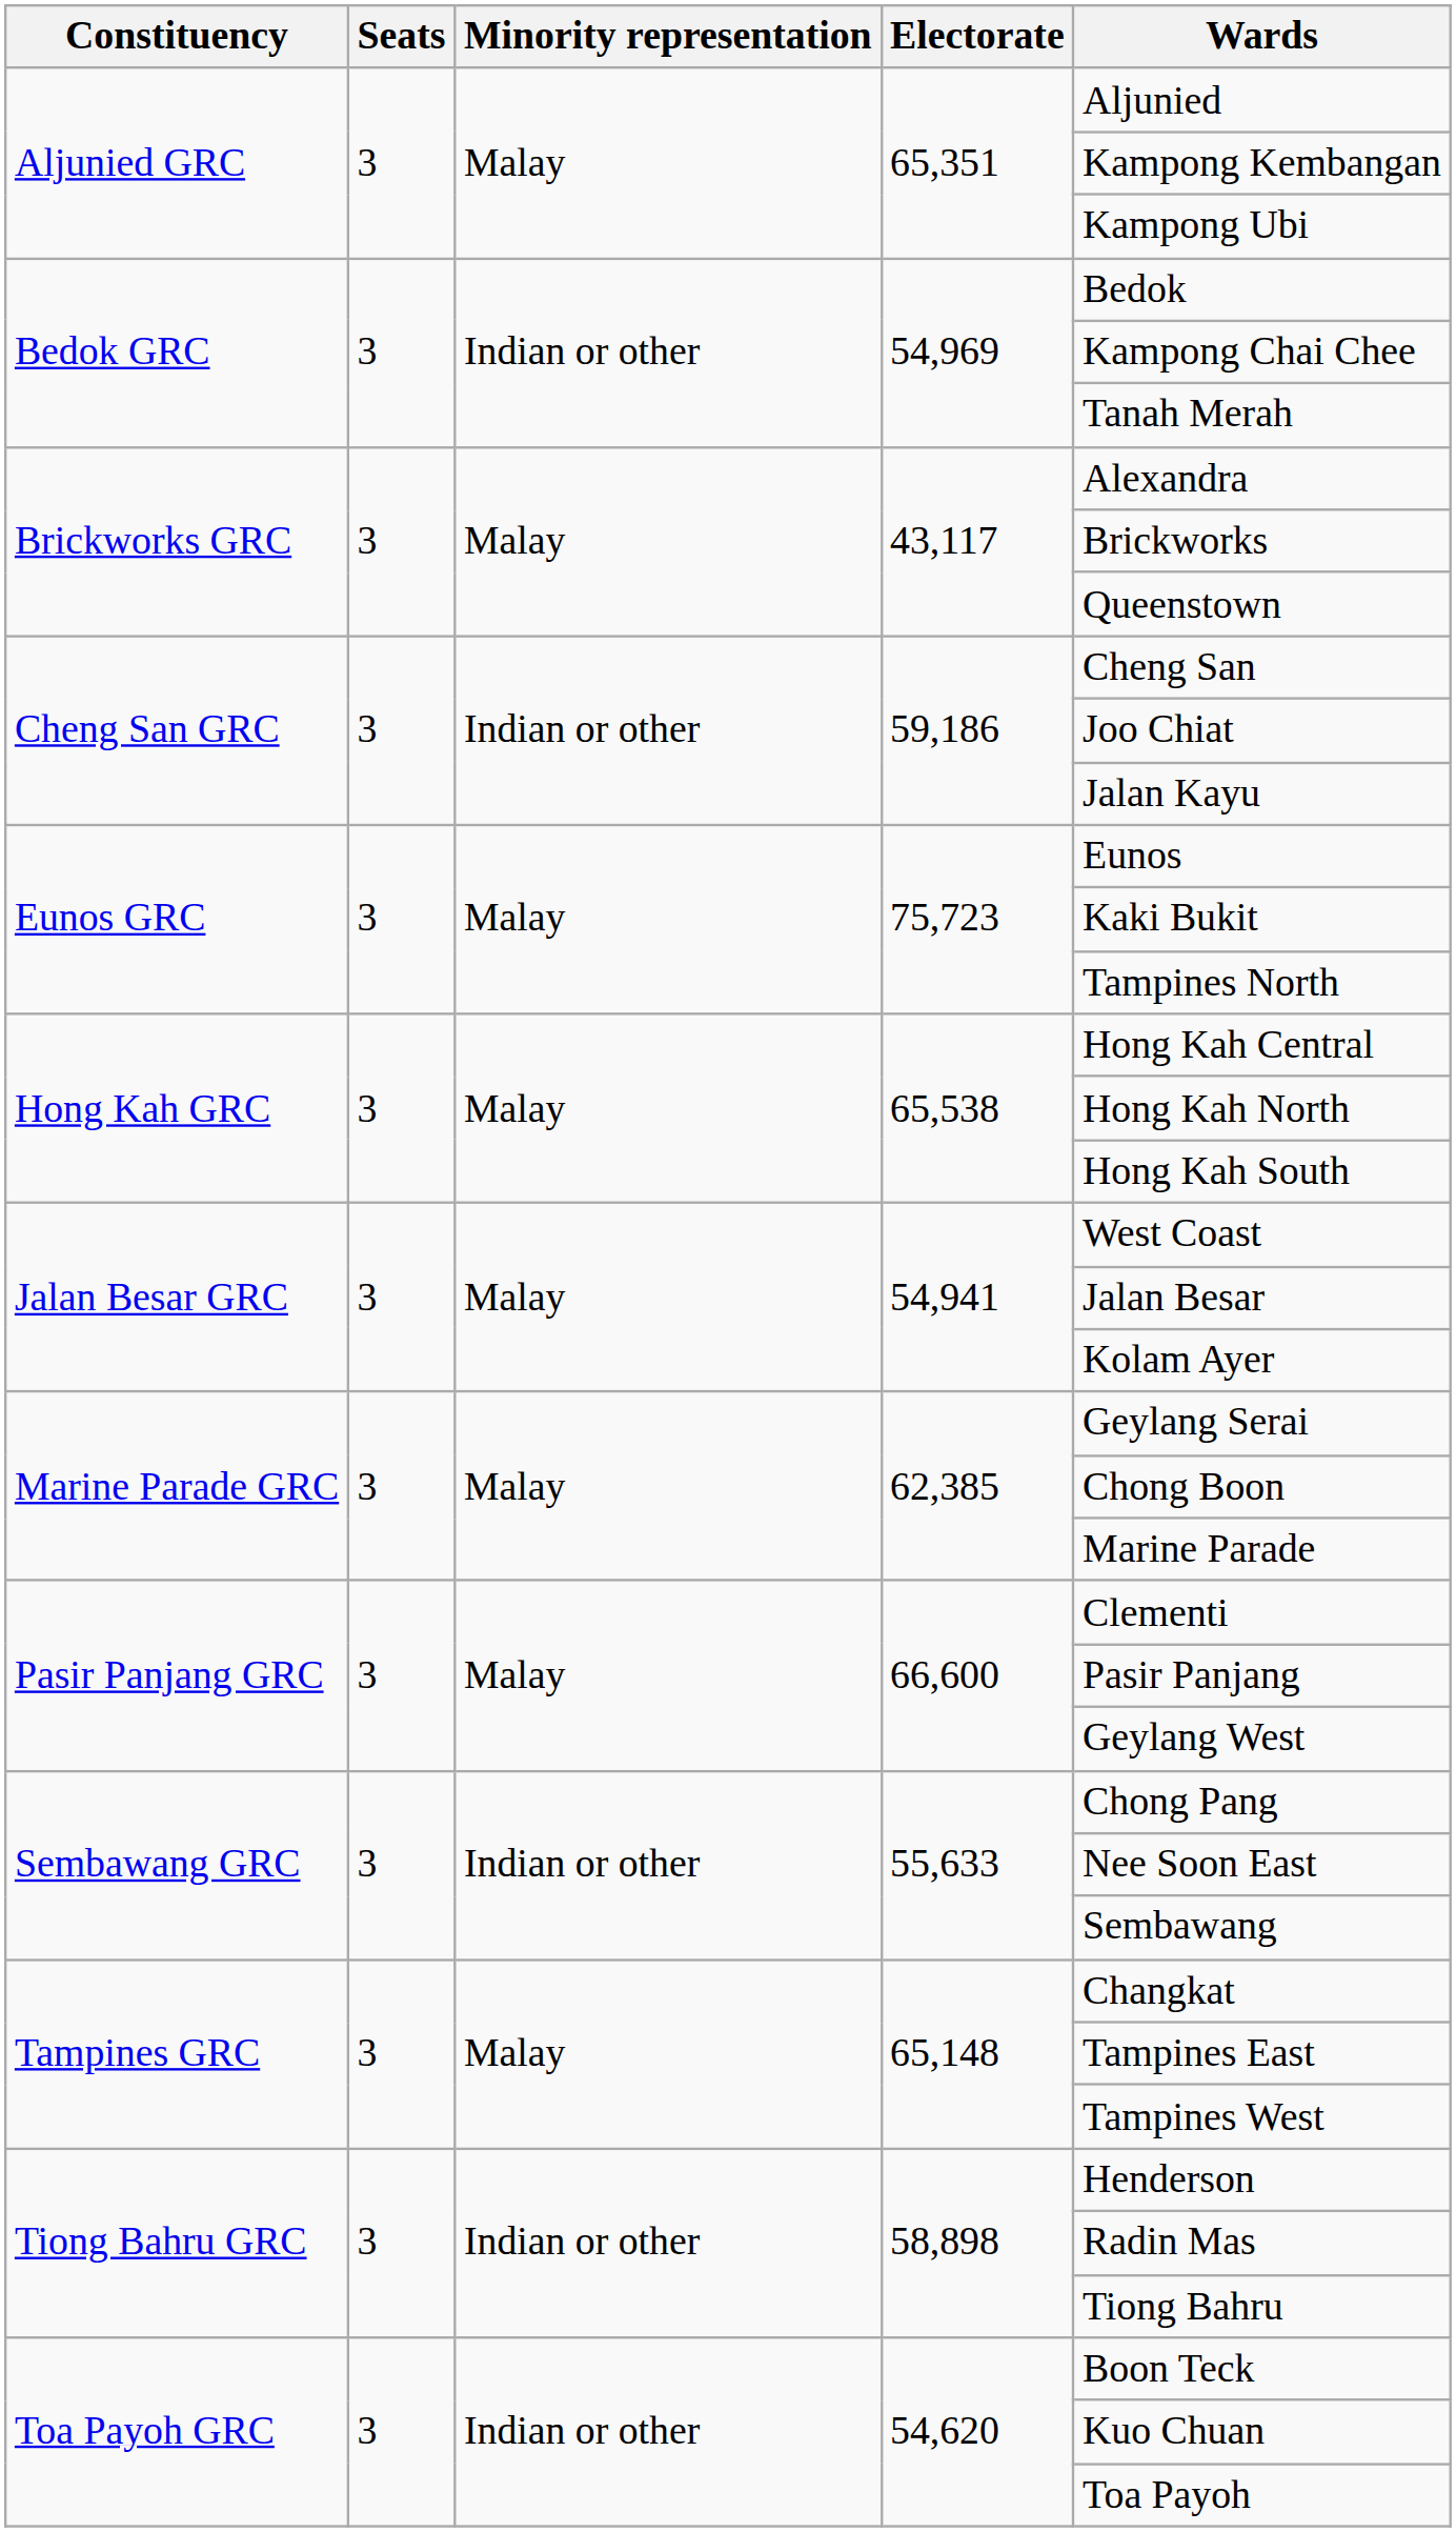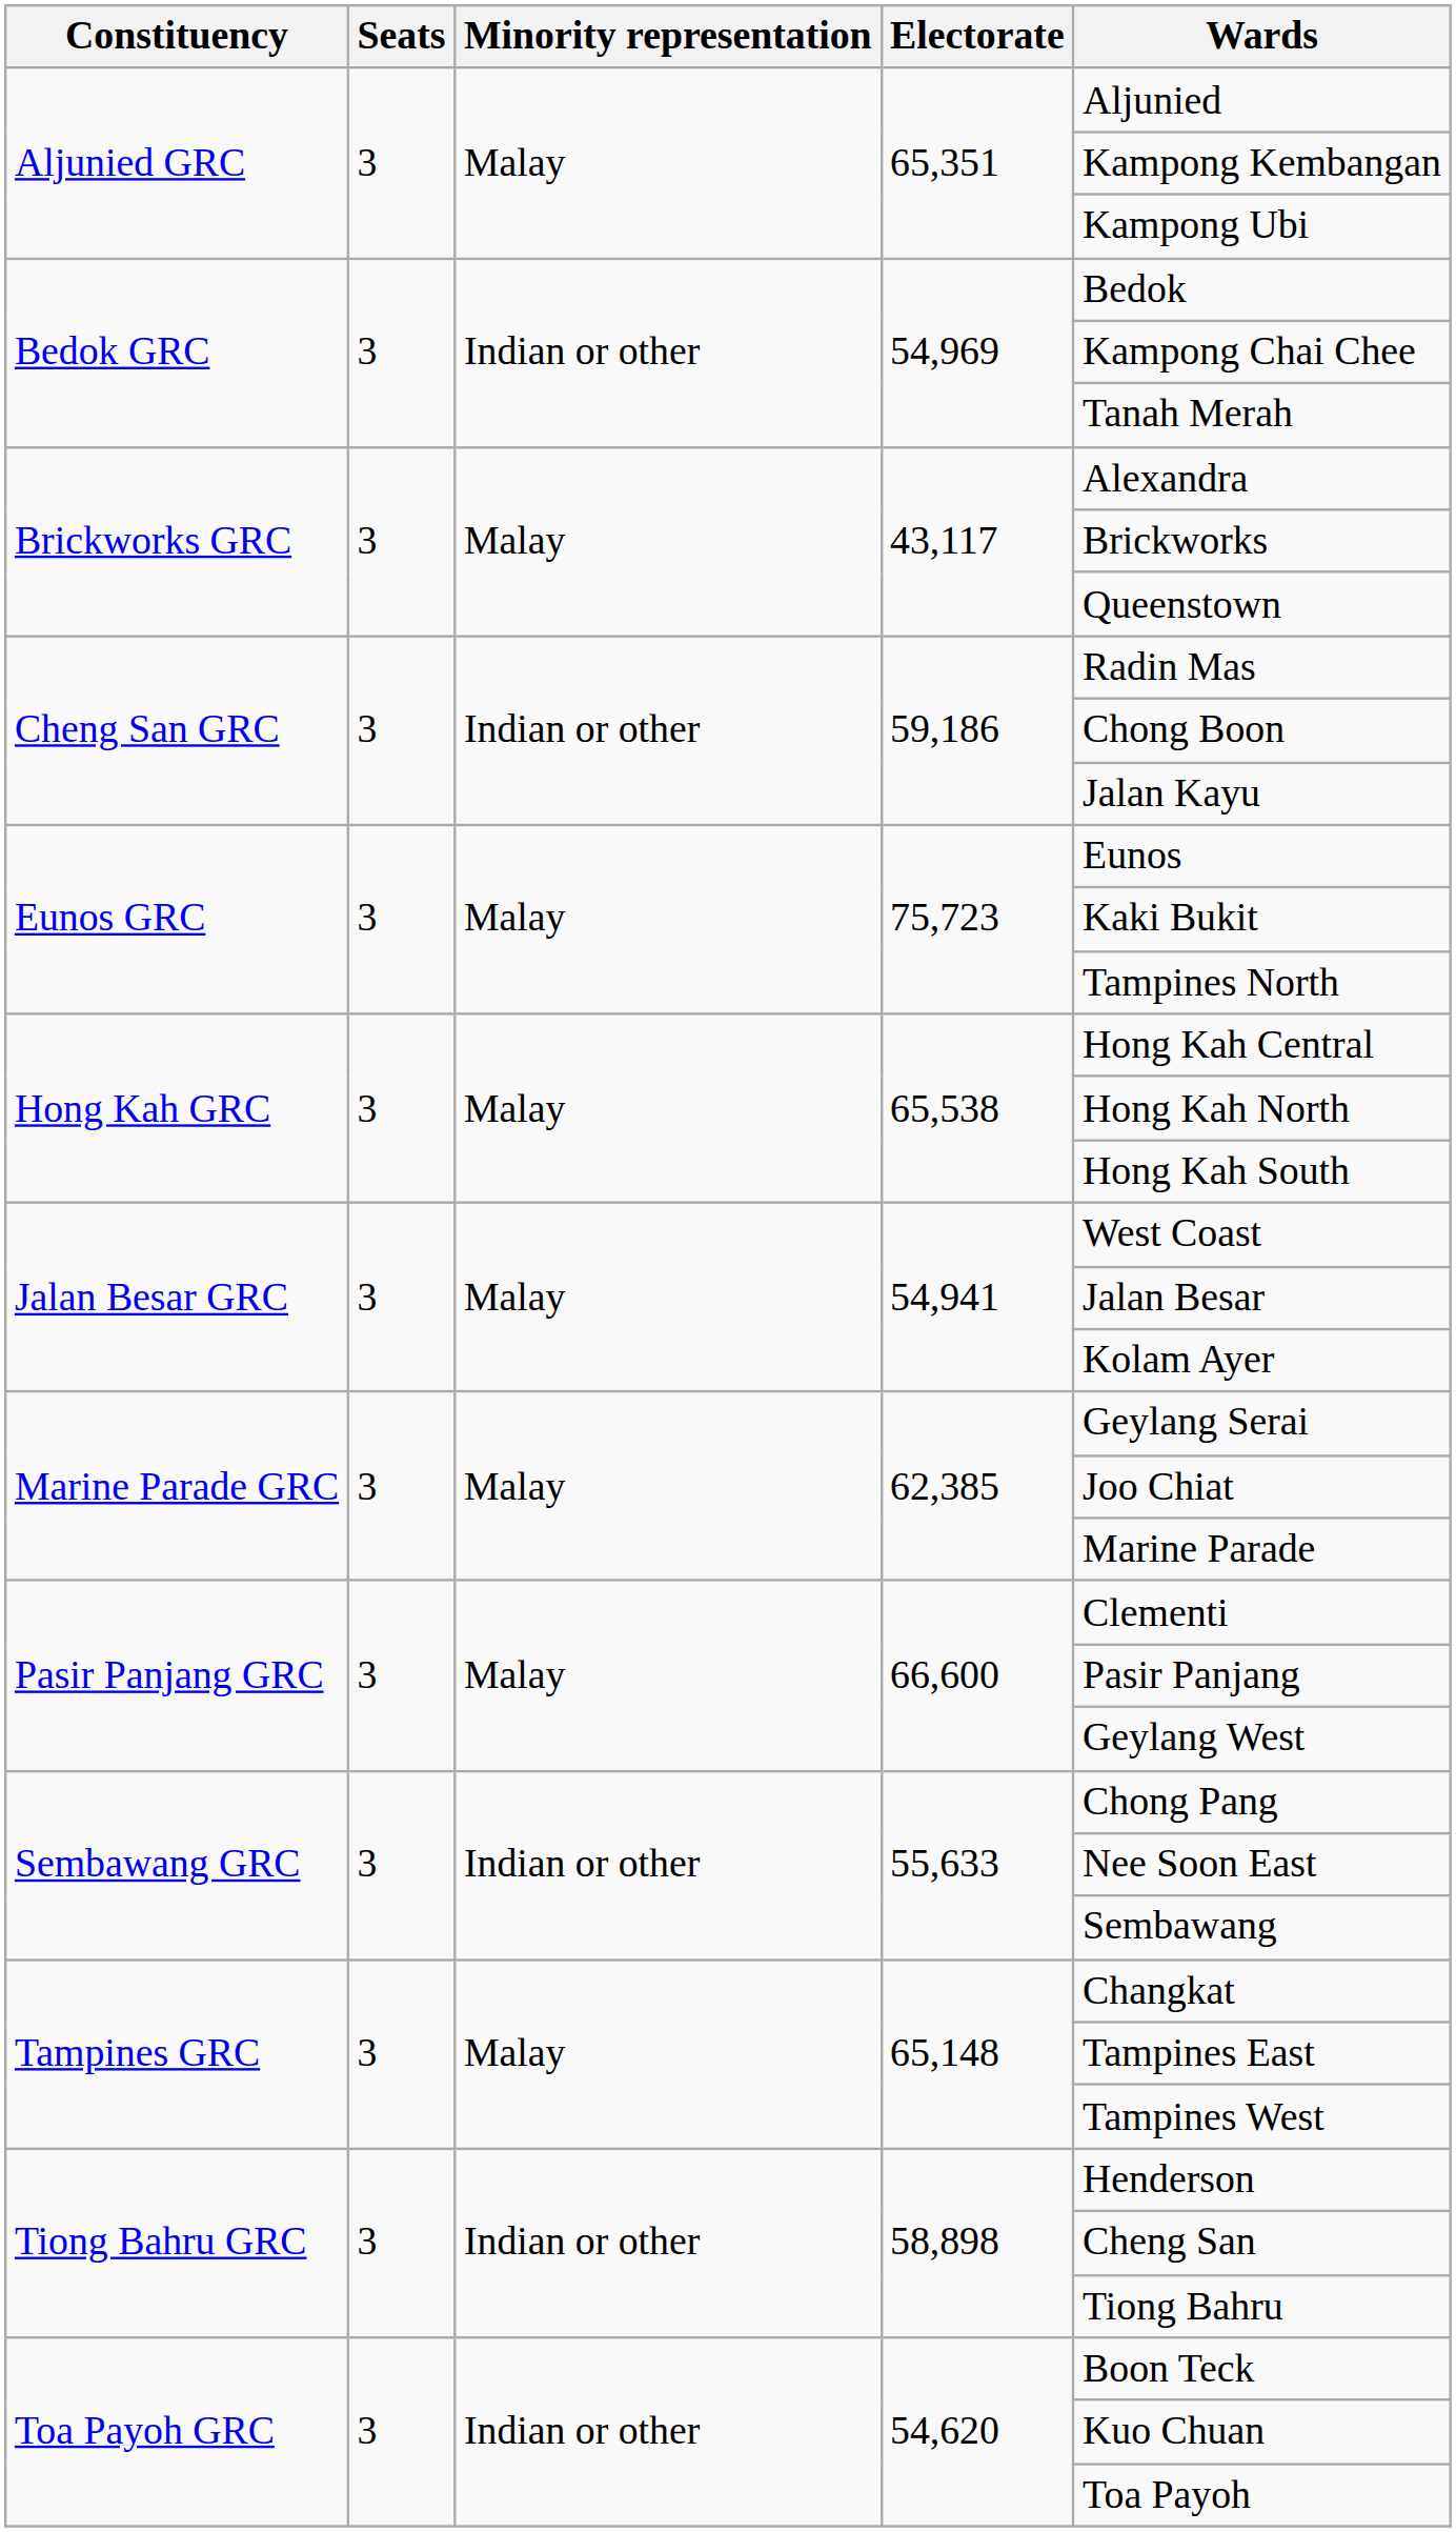row 11 | Wards: Cheng San -> Radin Mas
row 12 | Wards: Joo Chiat -> Chong Boon
row 24 | Wards: Chong Boon -> Joo Chiat
row 36 | Wards: Radin Mas -> Cheng San
